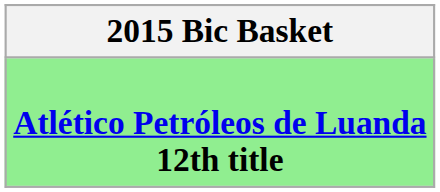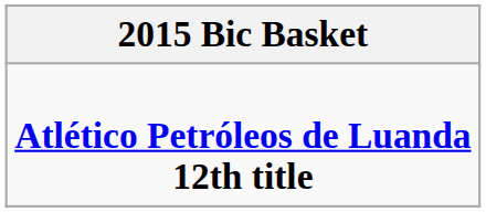row 2 | column 1: lightgreen background -> no background
